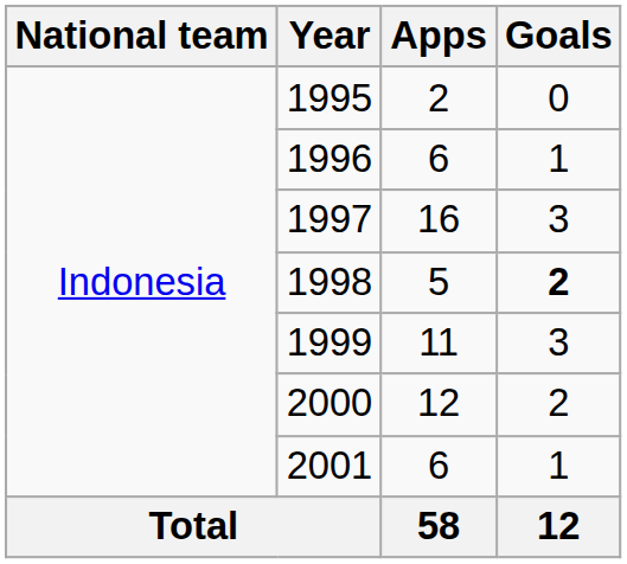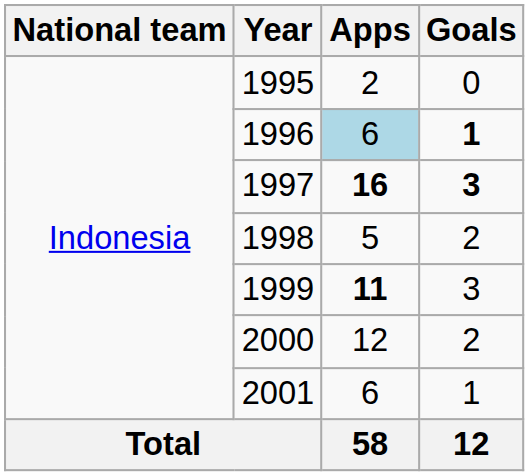1996 | Apps: no background -> lightblue background
1996 | Goals: normal -> bold
1997 | Apps: normal -> bold
1997 | Goals: normal -> bold
1998 | Goals: bold -> normal
1999 | Apps: normal -> bold
